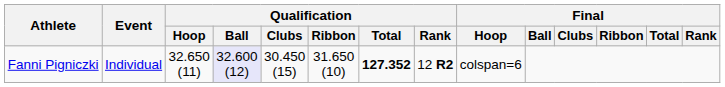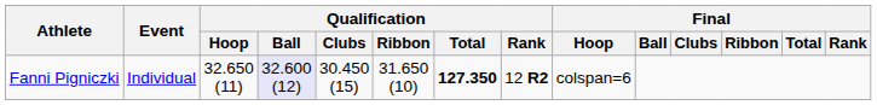Fanni Pigniczki | Qualification / Total: 127.352 -> 127.350
